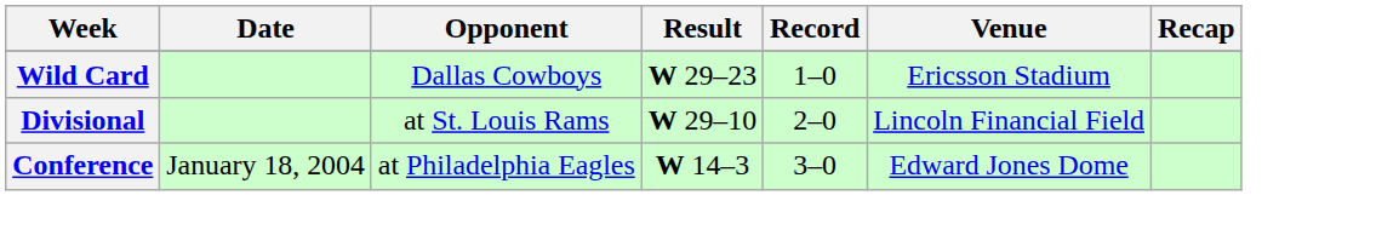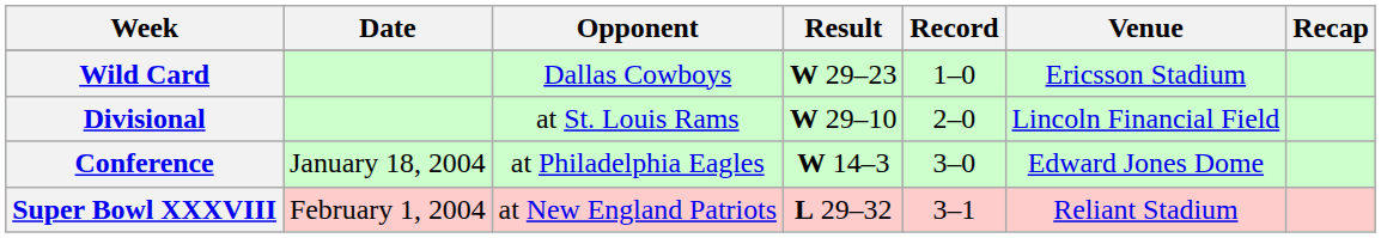+ row: Super Bowl XXXVIII | February 1, 2004 | at New England Patriots | L 29–32 | 3–1 | Reliant Stadium
